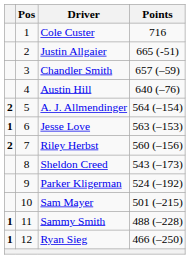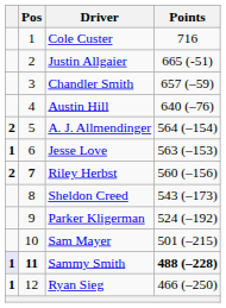Riley Herbst | Pos: normal -> bold
Sammy Smith | column 1: no background -> lavender background
Sammy Smith | Pos: normal -> bold
Sammy Smith | Points: normal -> bold
